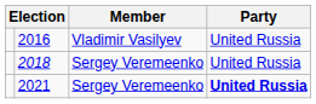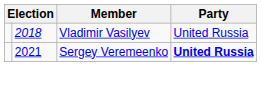- row: 2016 | Vladimir Vasilyev | United Russia
2018 | Member: Sergey Veremeenko -> Vladimir Vasilyev
